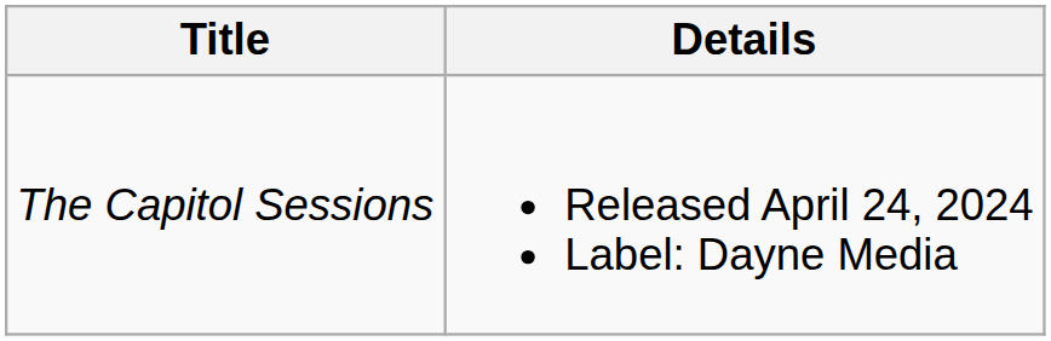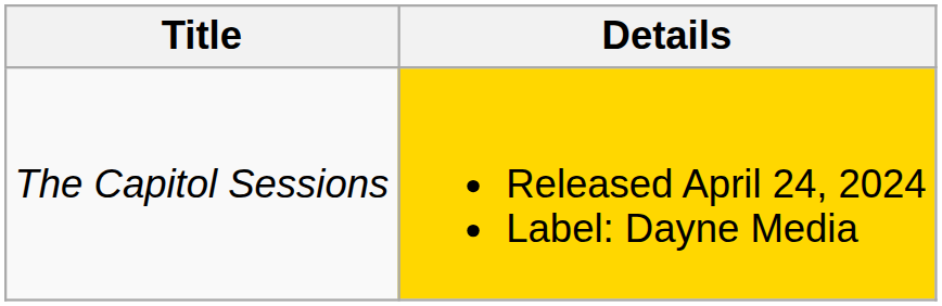The Capitol Sessions | Details: no background -> gold background
